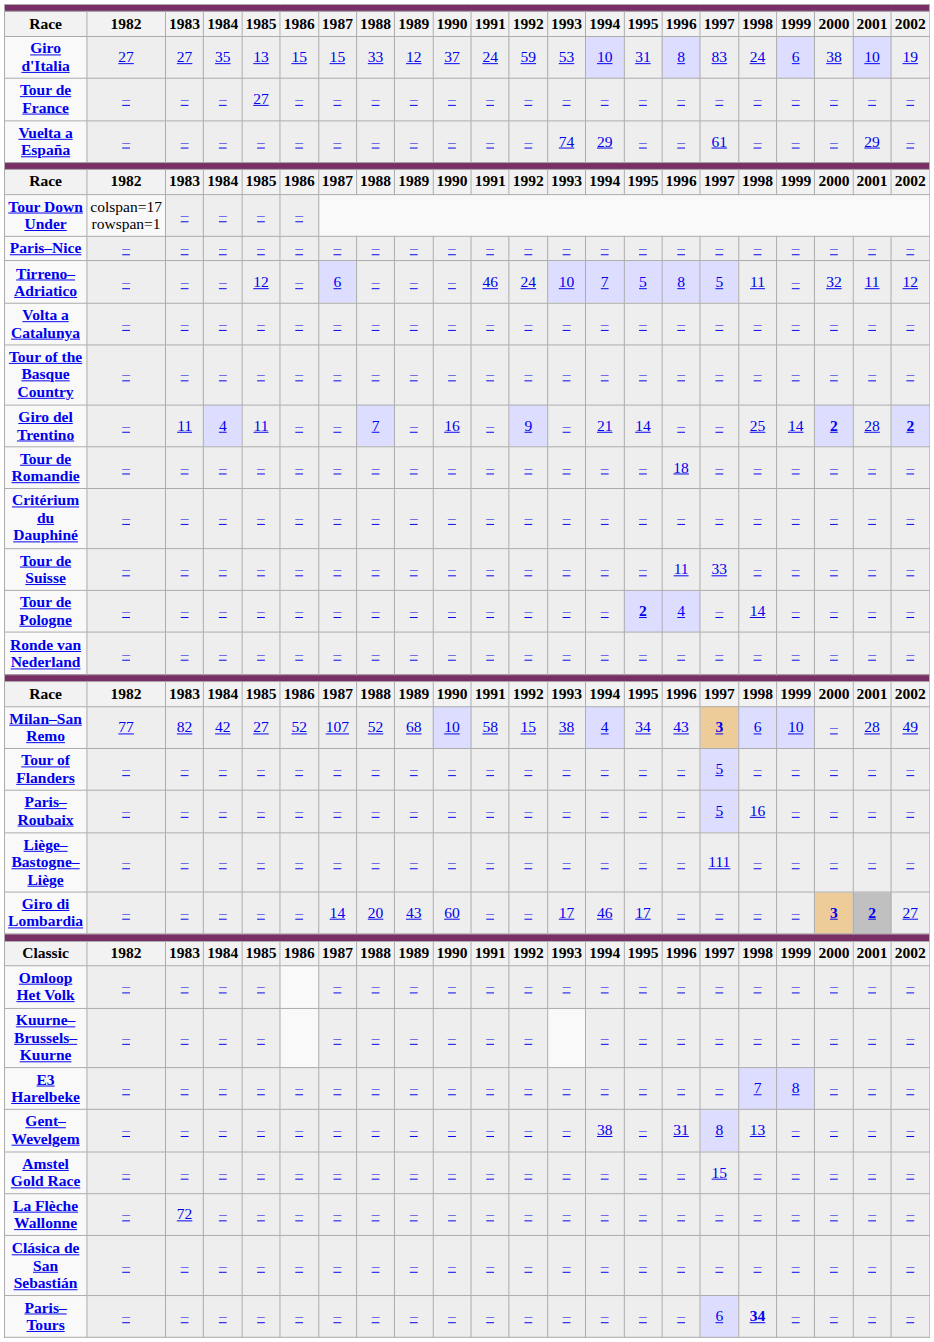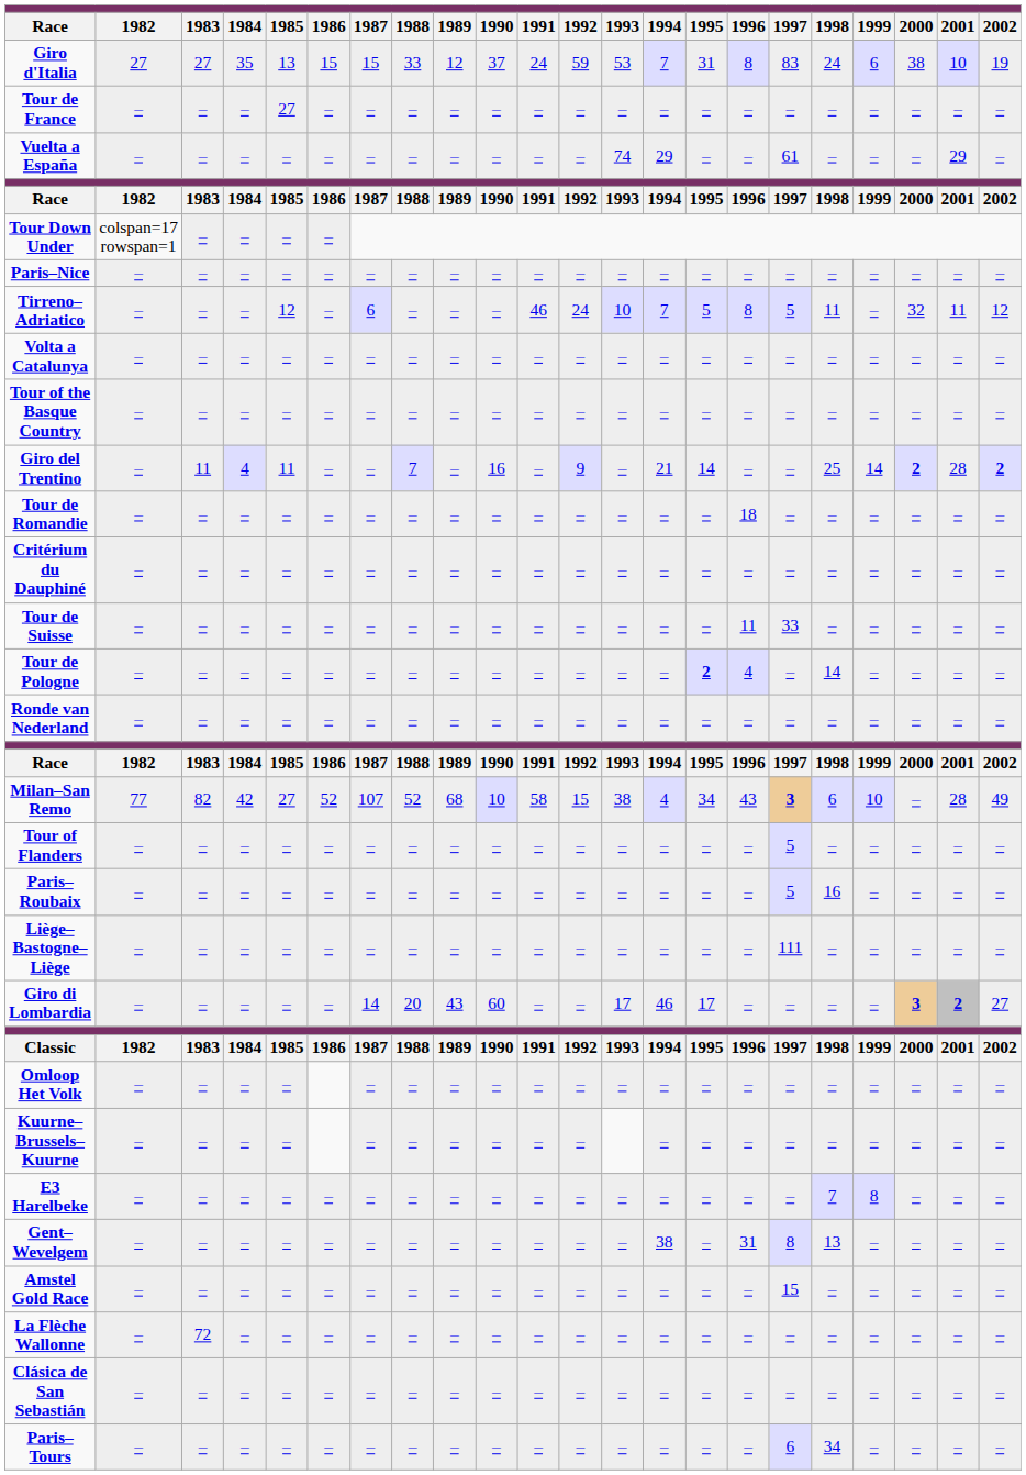Giro d'Italia | column 14: 10 -> 7
Paris–Tours | column 18: bold -> normal
